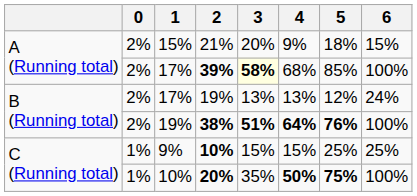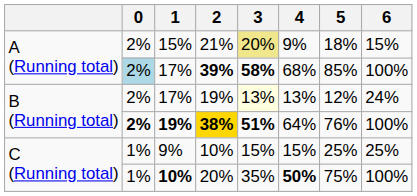row 2 | 3: no background -> khaki background
row 3 | 0: no background -> lightblue background
row 3 | 3: lightyellow background -> no background
row 4 | 3: no background -> lightyellow background
row 5 | 0: normal -> bold
row 5 | 1: normal -> bold
row 5 | 2: no background -> gold background
row 5 | 4: bold -> normal
row 5 | 5: bold -> normal
row 6 | 2: bold -> normal
row 7 | 1: normal -> bold
row 7 | 2: bold -> normal
row 7 | 5: bold -> normal
